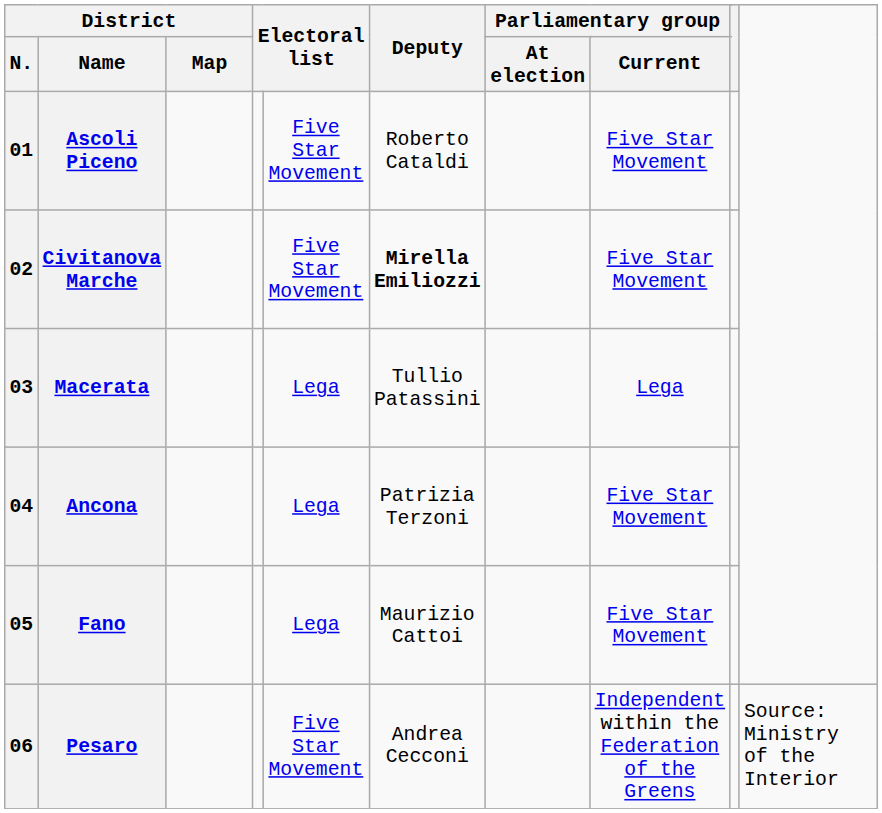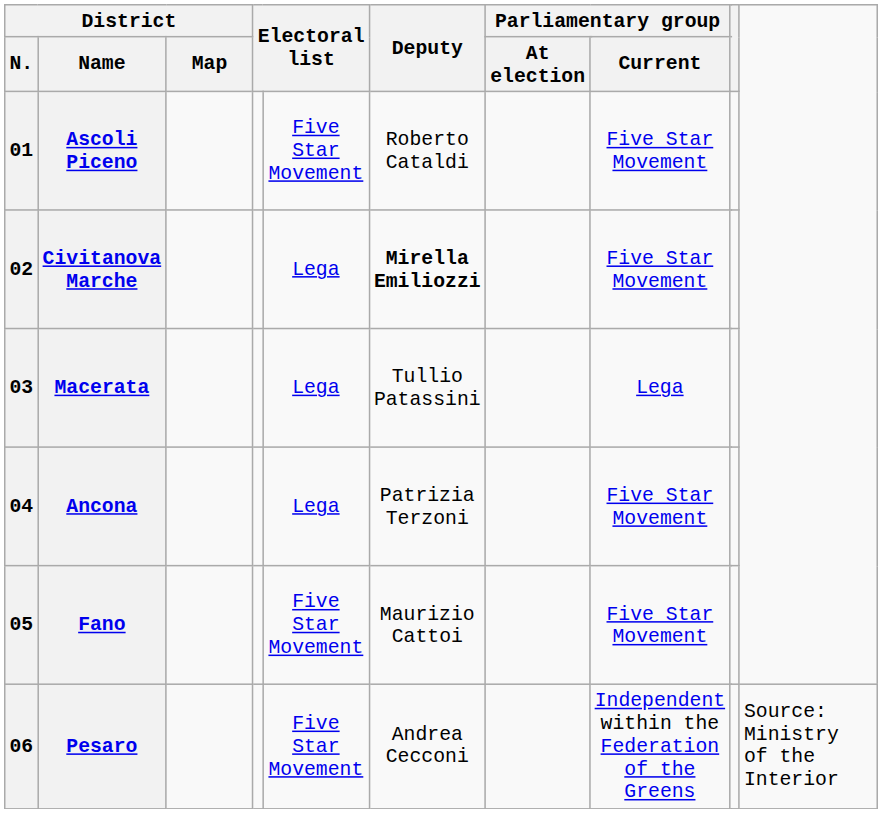Civitanova Marche | column 5: Five Star Movement -> Lega
Fano | column 5: Lega -> Five Star Movement
